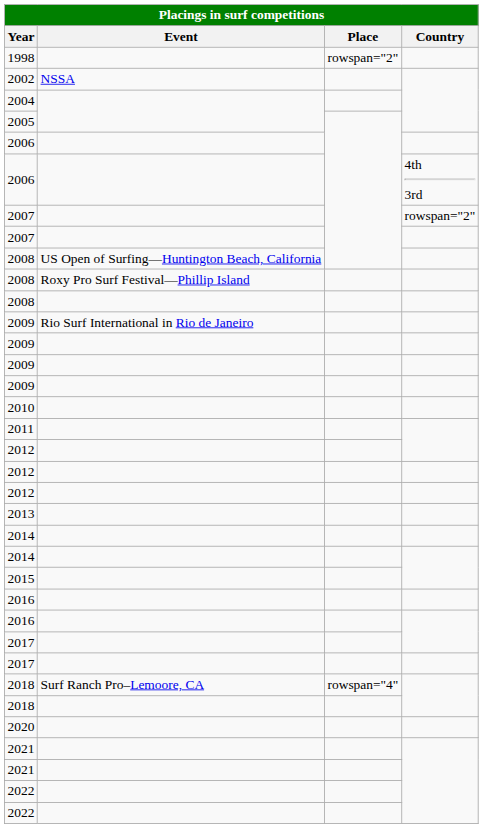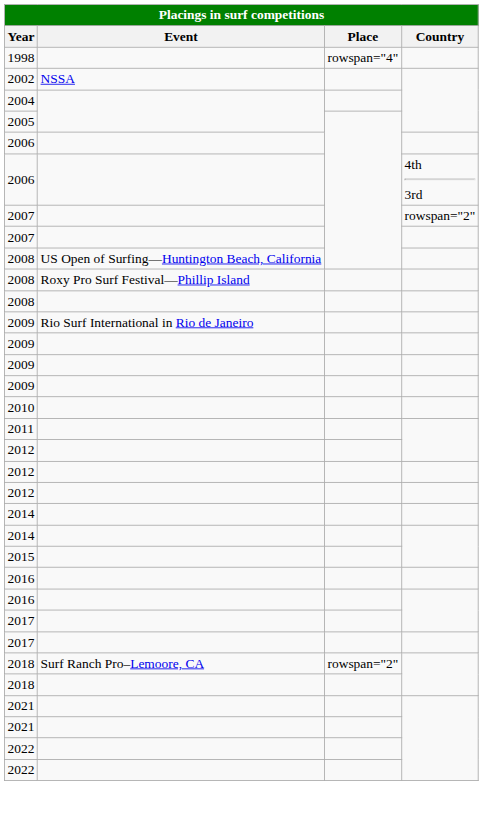1998 | Place: rowspan="2" -> rowspan="4"
- row: 2013
2018 / Surf Ranch Pro–Lemoore, CA | Place: rowspan="4" -> rowspan="2"
- row: 2020
